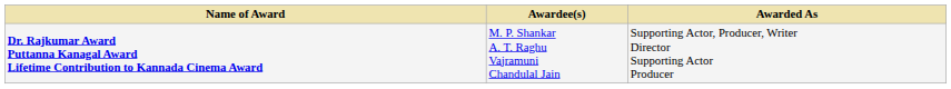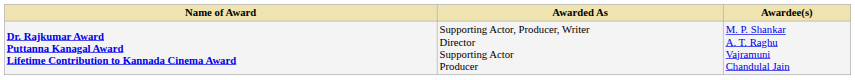columns swapped: Awardee(s) <-> Awarded As
